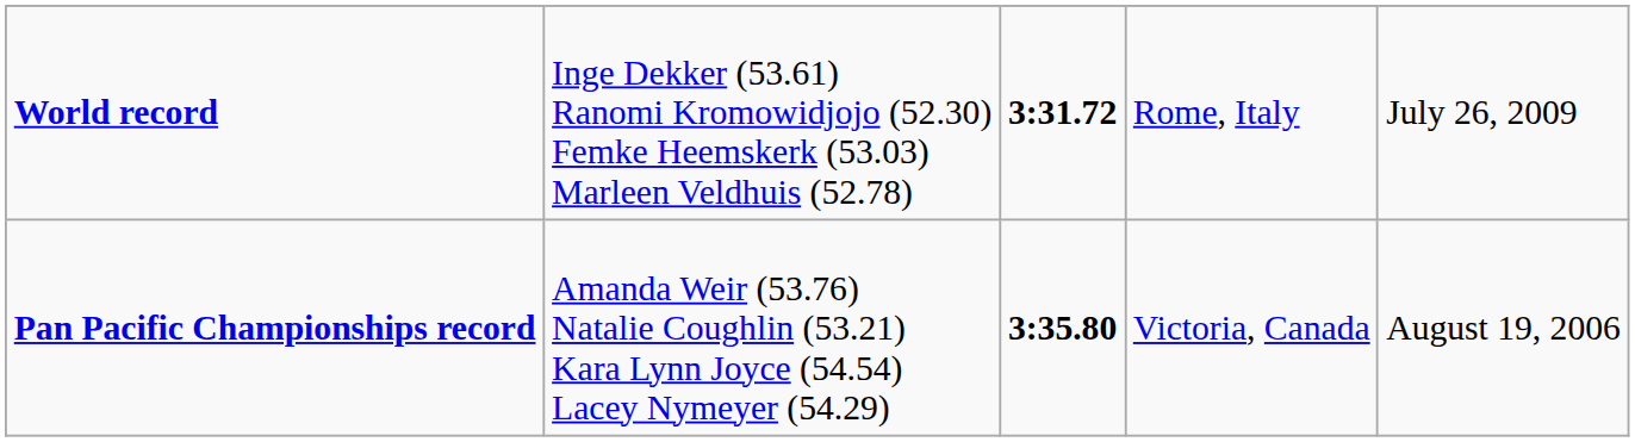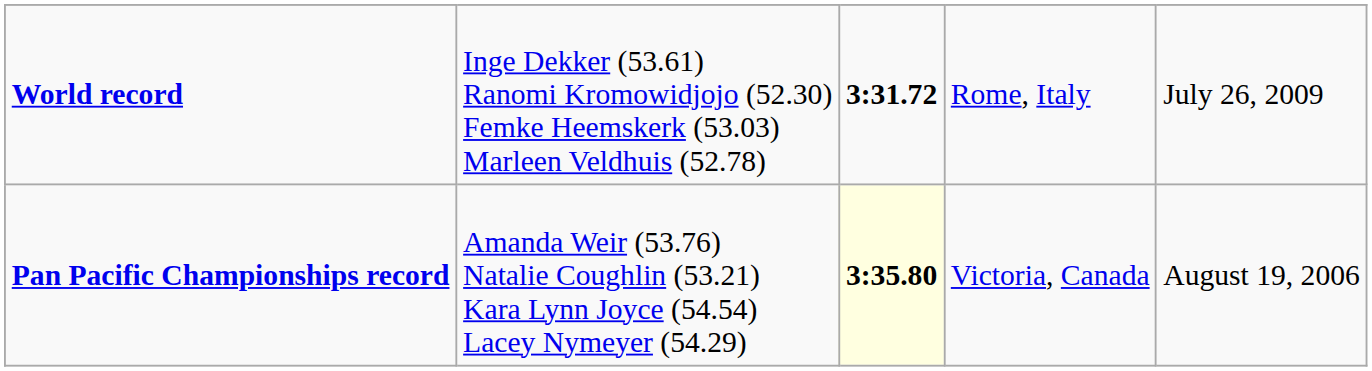Pan Pacific Championships record | column 3: no background -> lightyellow background
